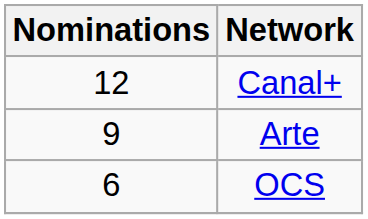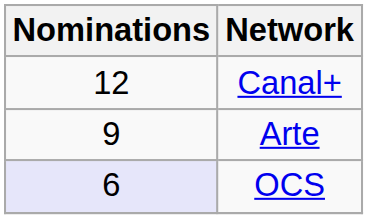OCS | Nominations: no background -> lavender background
